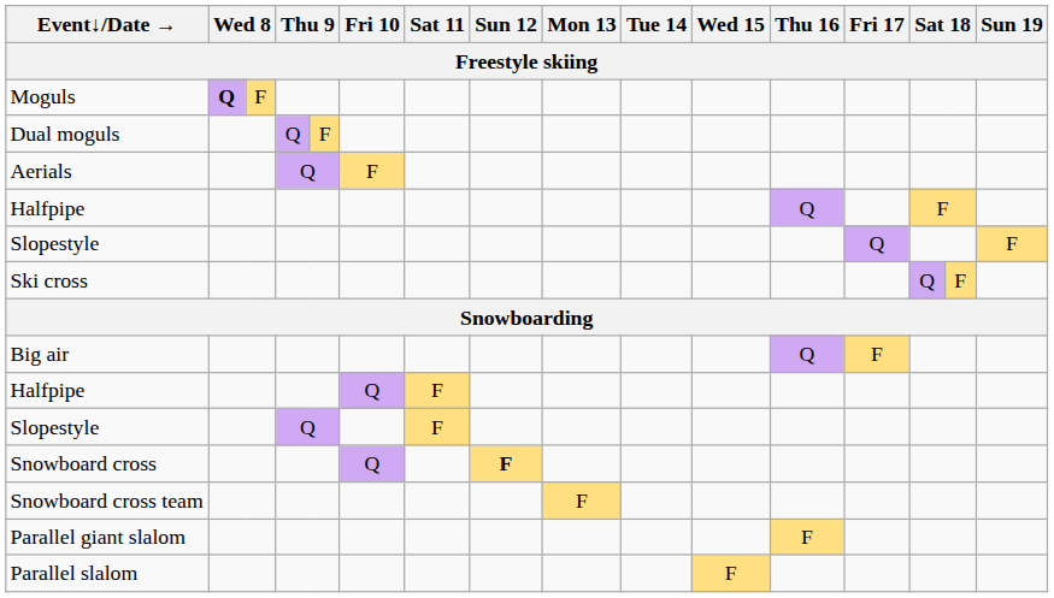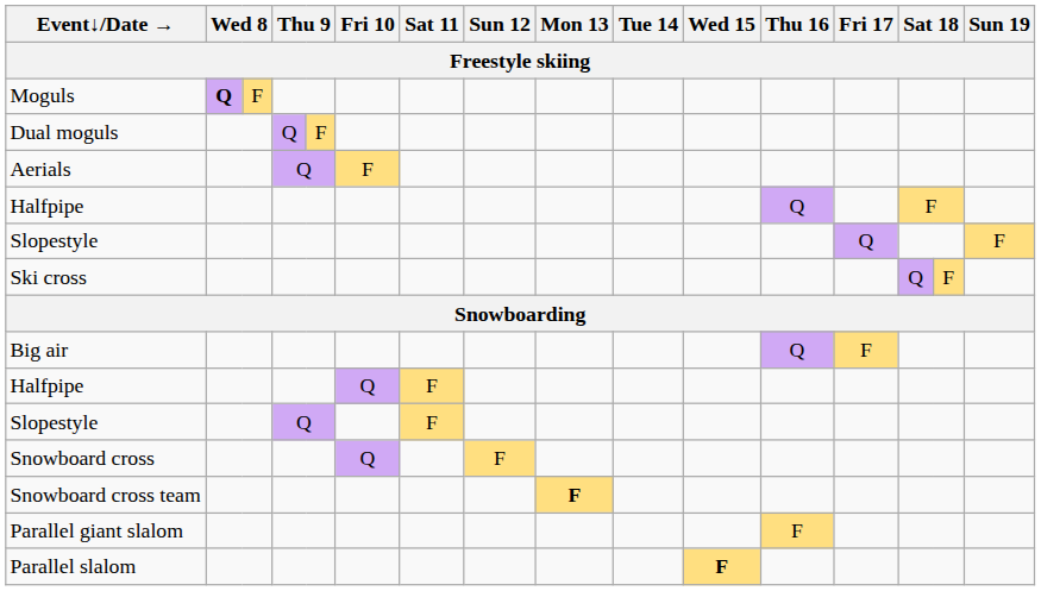Snowboard cross | Sun 12: bold -> normal
Snowboard cross team | Mon 13: normal -> bold
Parallel slalom | Wed 15: normal -> bold
